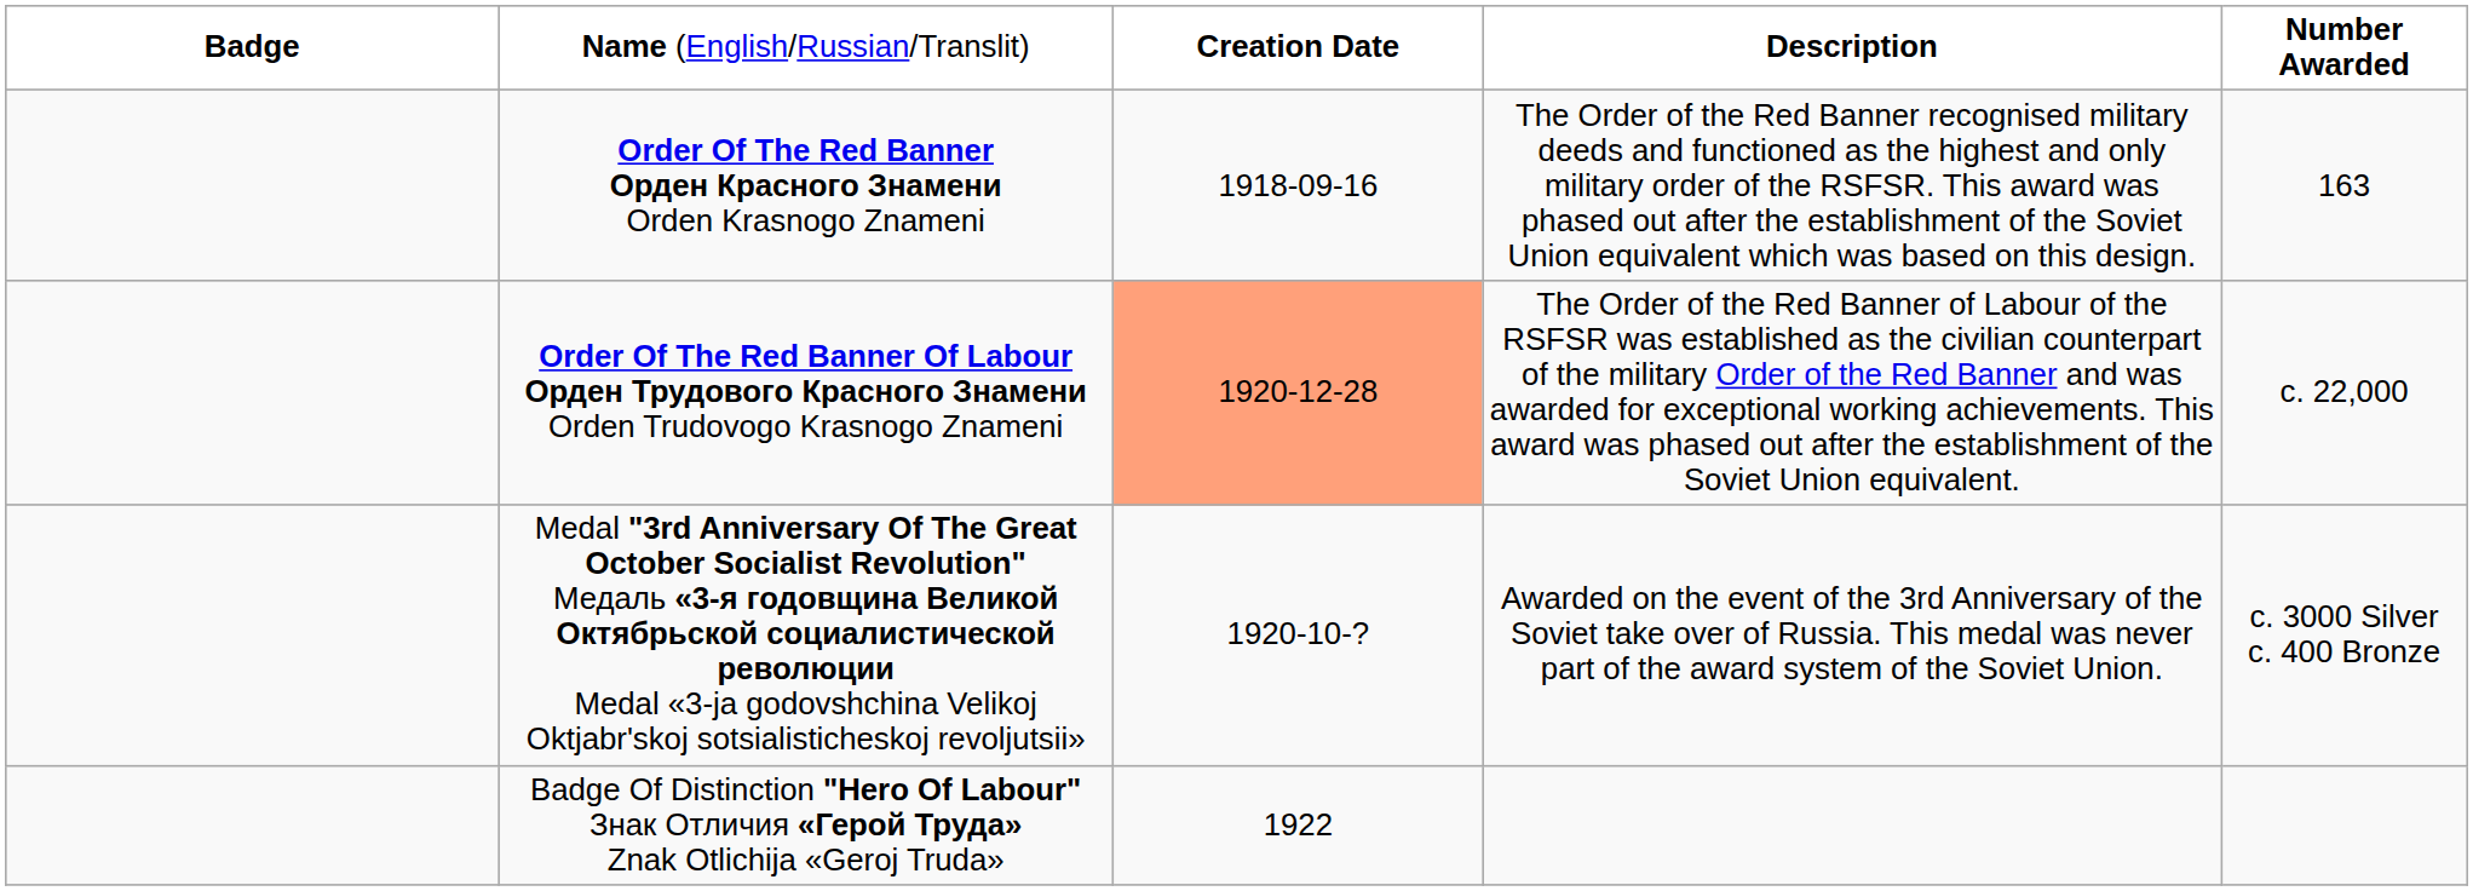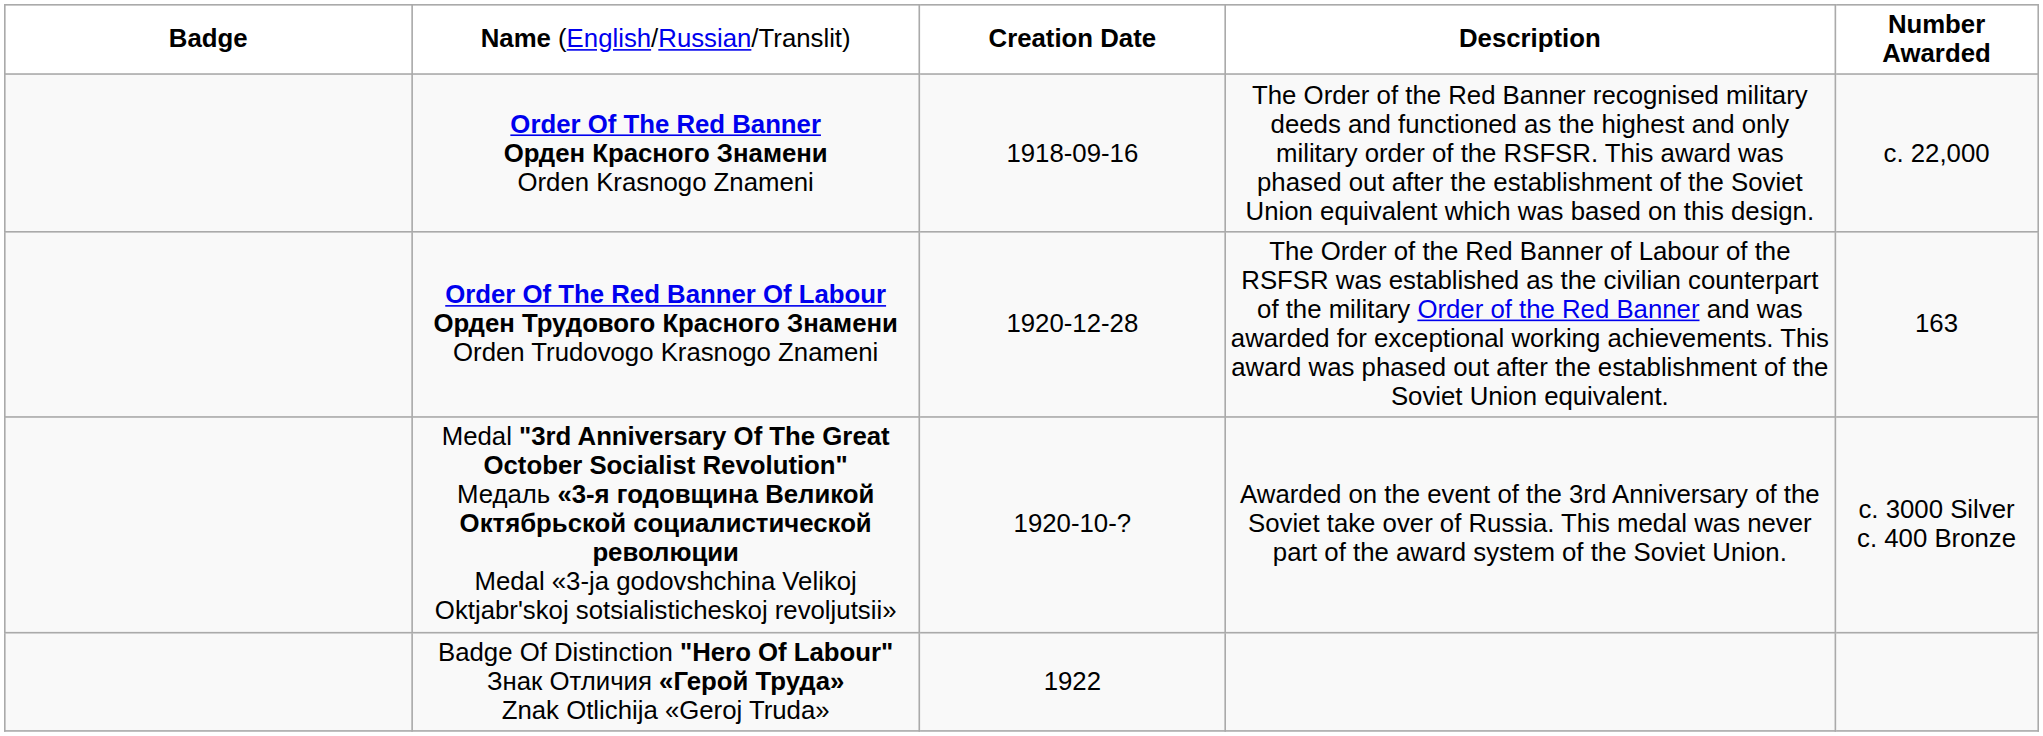row 2 | column 5: 163 -> c. 22,000
row 3 | column 3: lightsalmon background -> no background
row 3 | column 5: c. 22,000 -> 163
